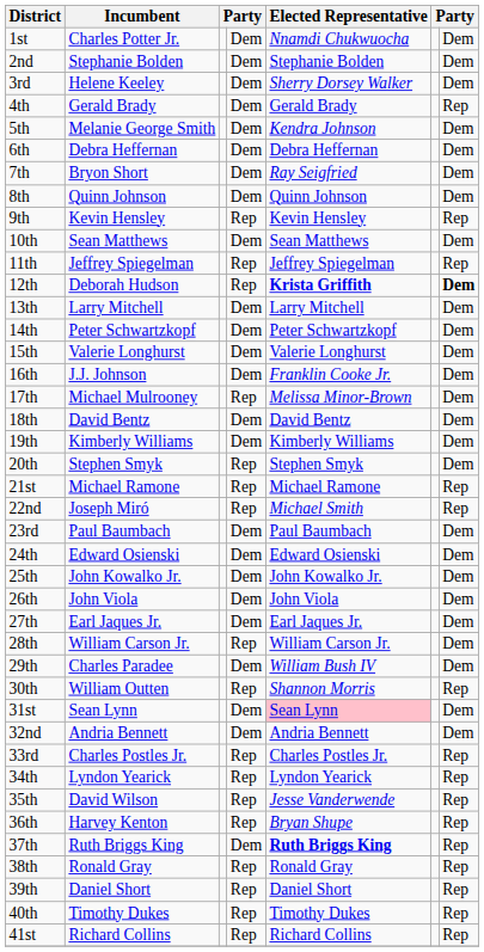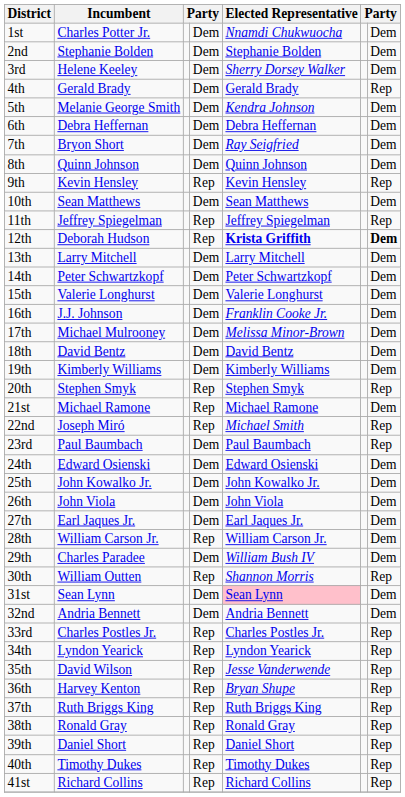17th | column 4: Rep -> Dem
20th | column 7: Dem -> Rep
21st | column 7: Rep -> Dem
23rd | column 7: Dem -> Rep
37th | column 4: Dem -> Rep
37th | Elected Representative: bold -> normal
